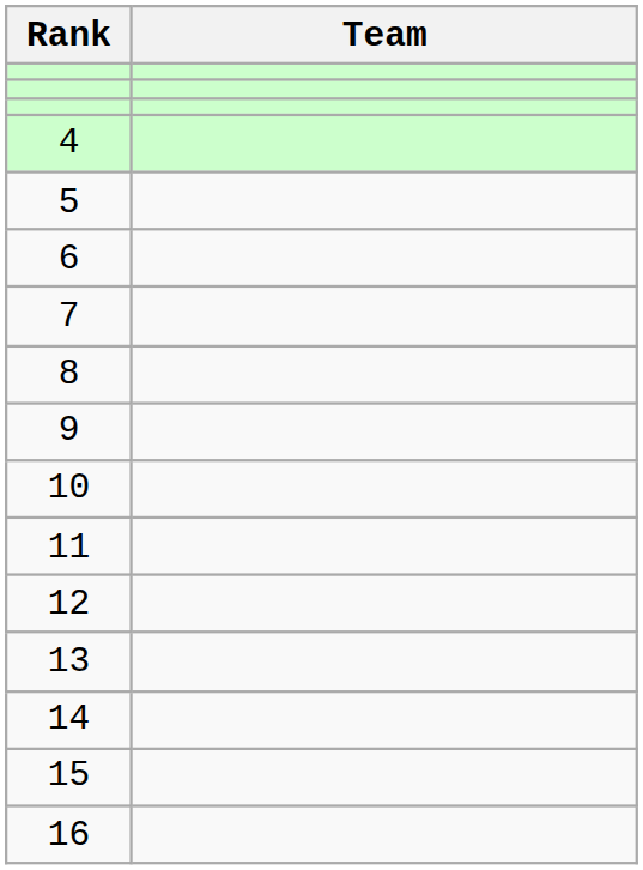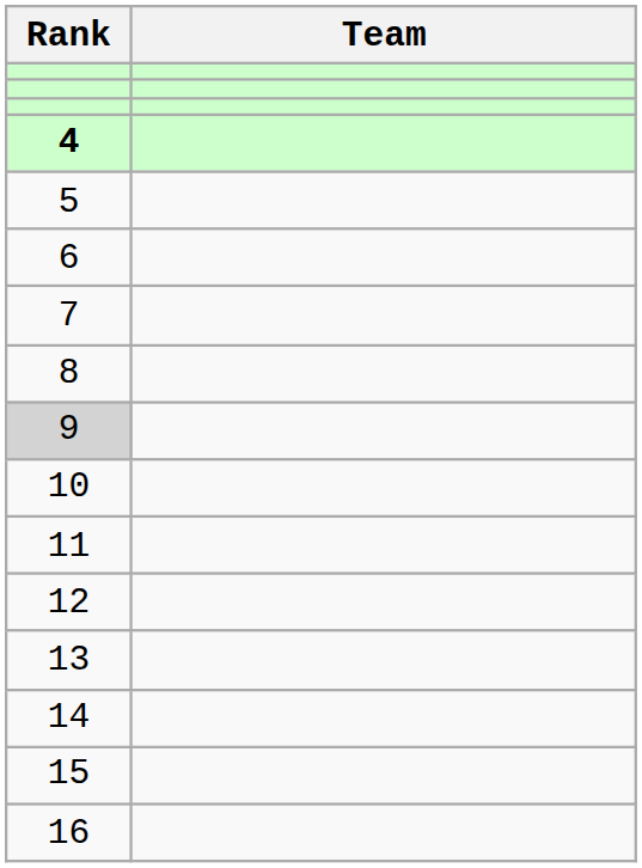row 5 | Rank: normal -> bold
row 10 | Rank: no background -> lightgrey background
